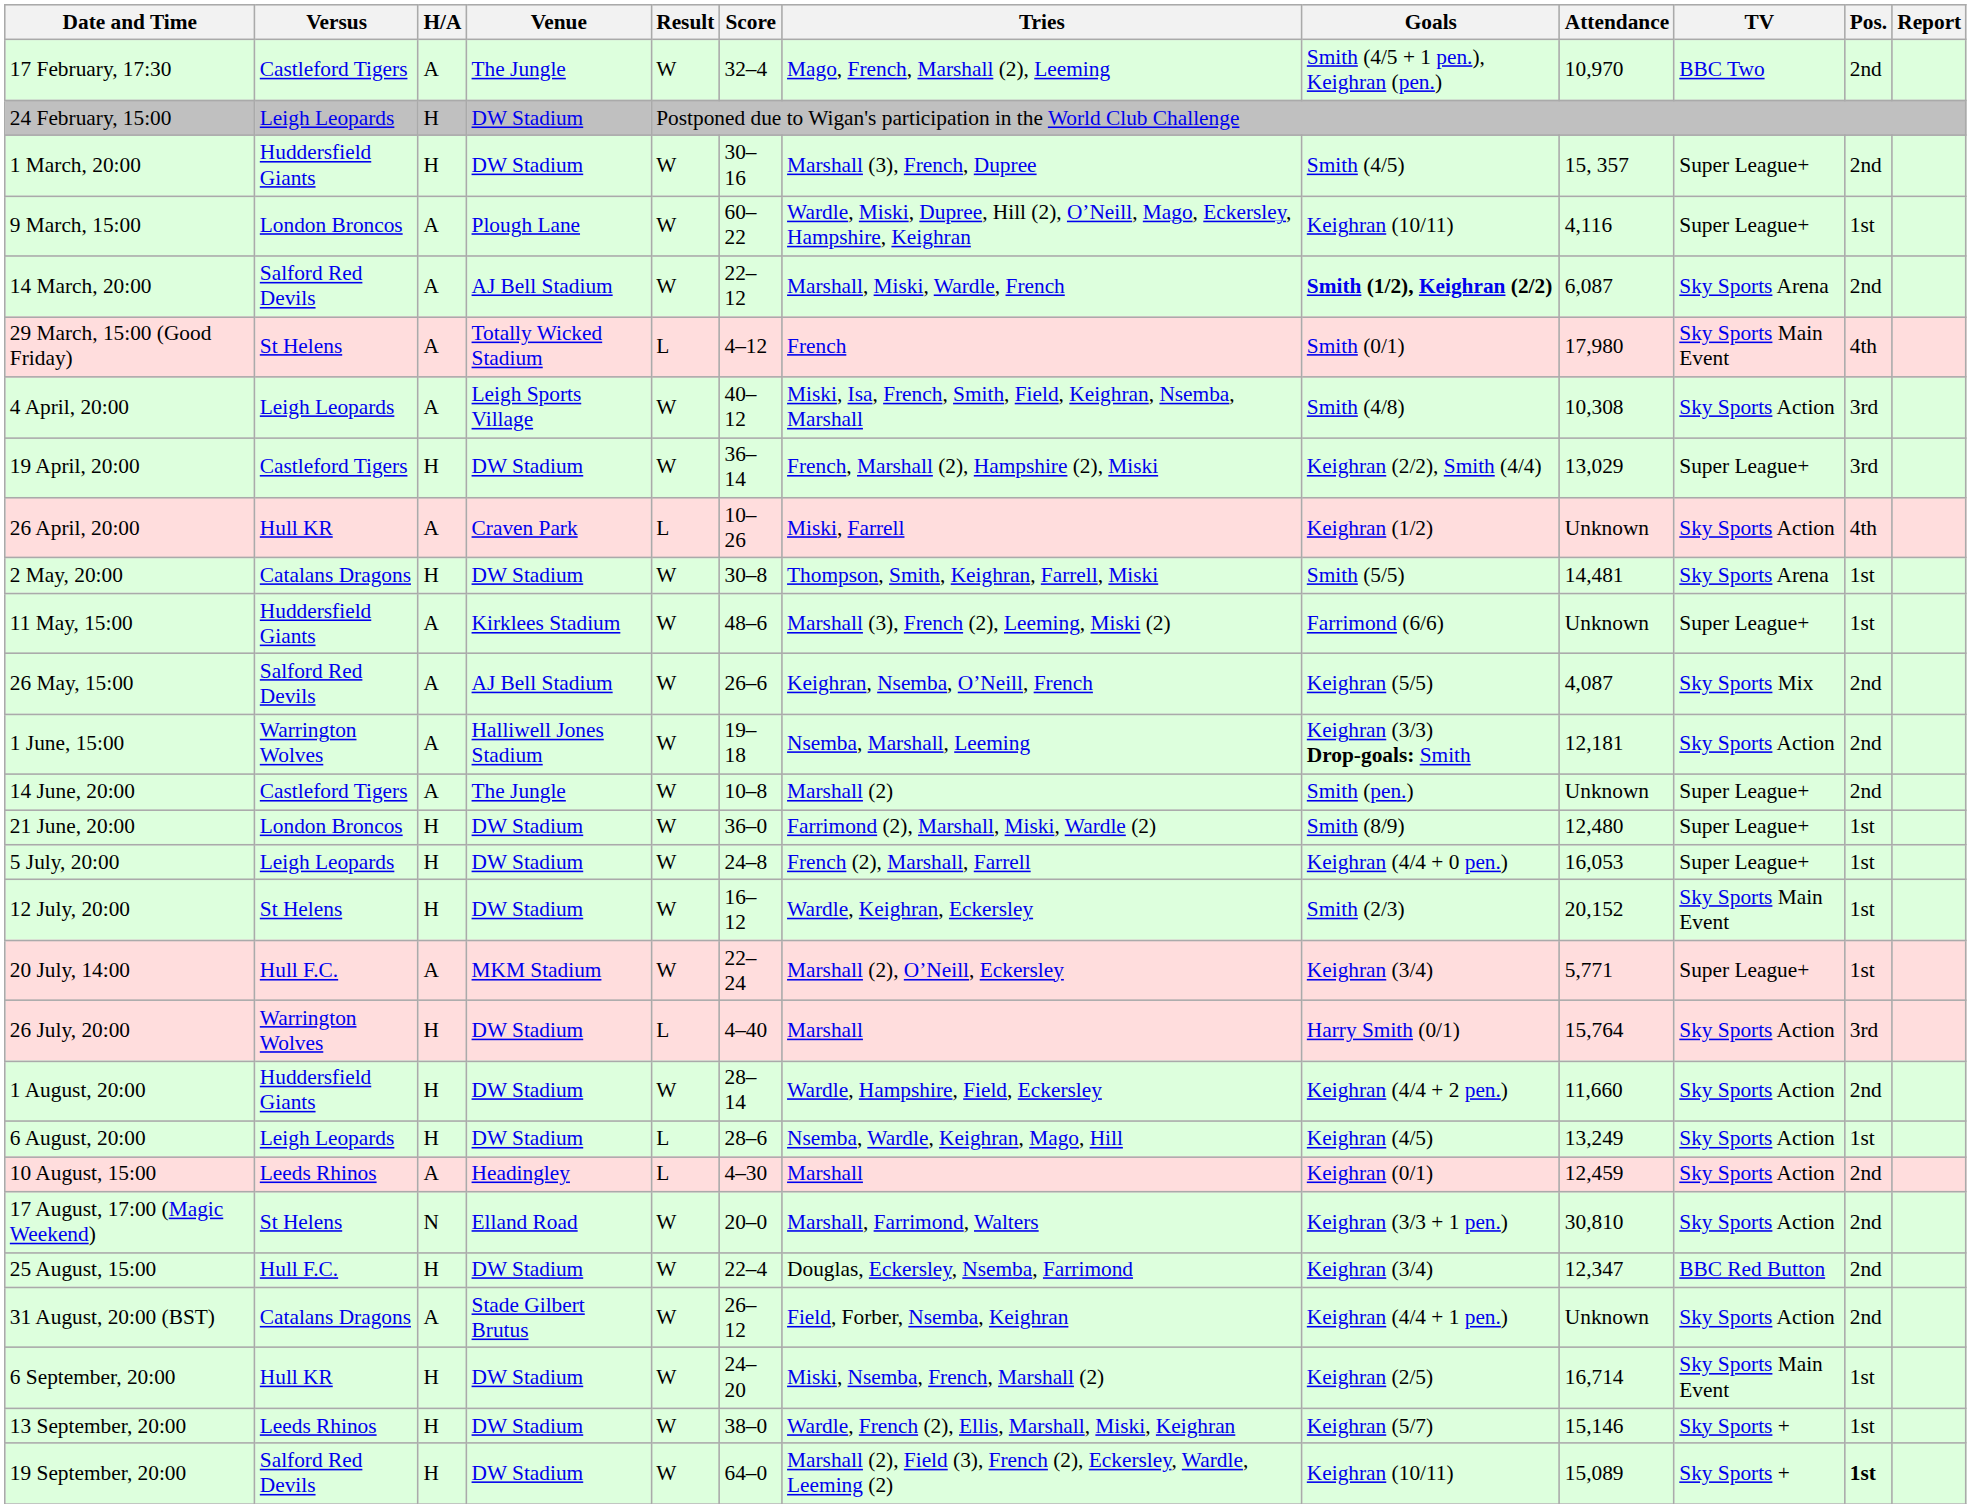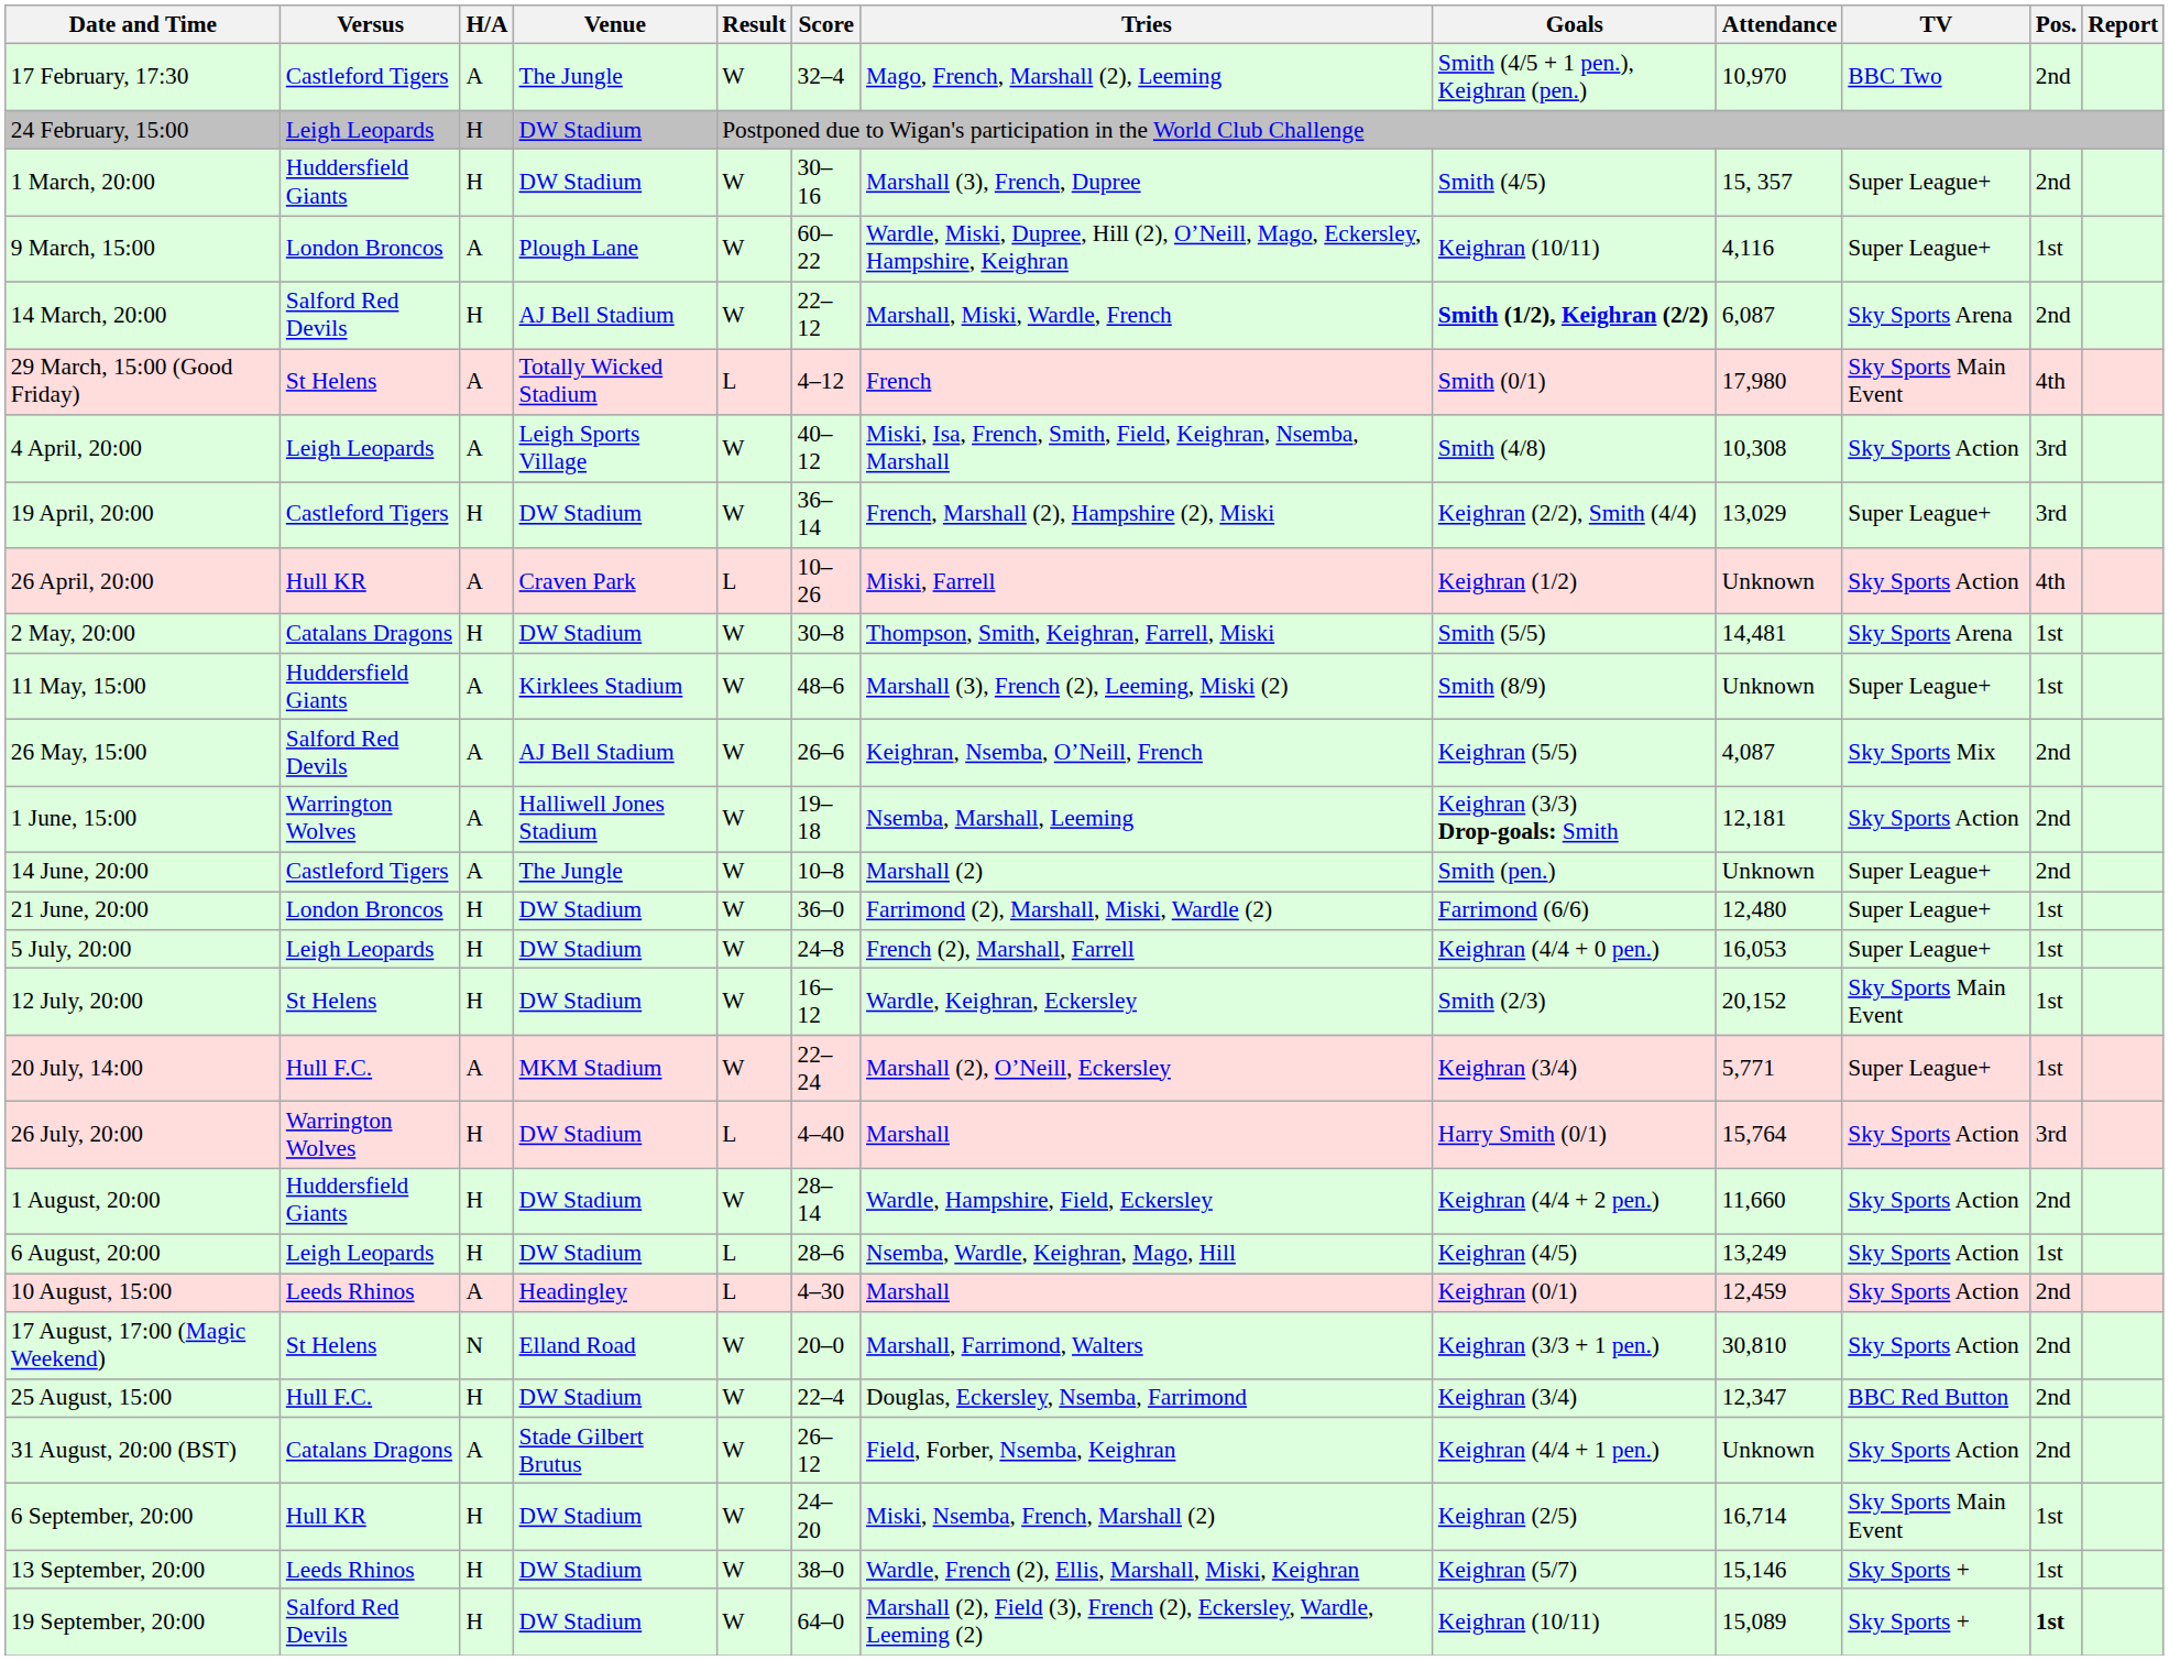14 March, 20:00 | H/A: A -> H
11 May, 15:00 | Goals: Farrimond (6/6) -> Smith (8/9)
21 June, 20:00 | Goals: Smith (8/9) -> Farrimond (6/6)
